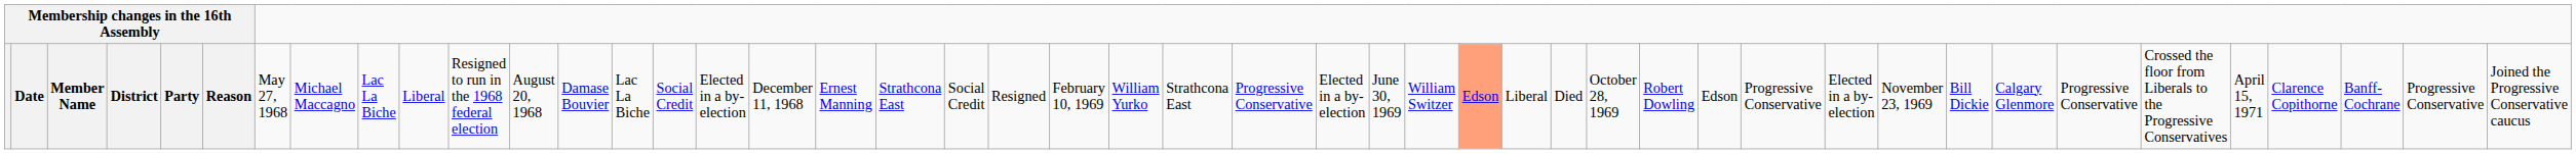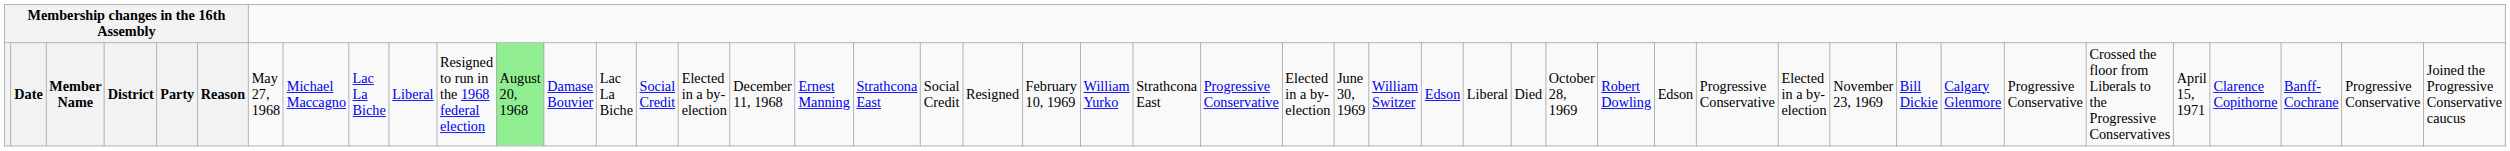Date | column 12: no background -> lightgreen background
Date | column 29: lightsalmon background -> no background
